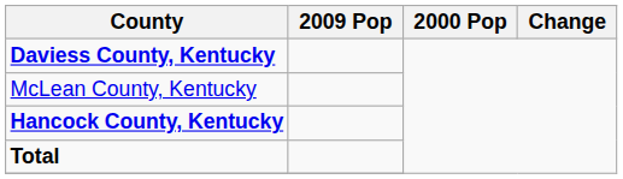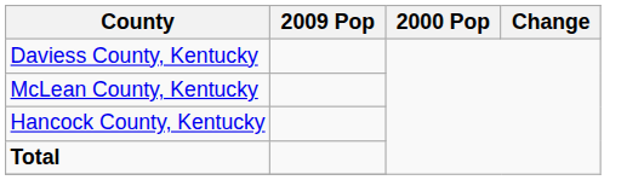Daviess County, Kentucky | County: bold -> normal
Hancock County, Kentucky | County: bold -> normal
